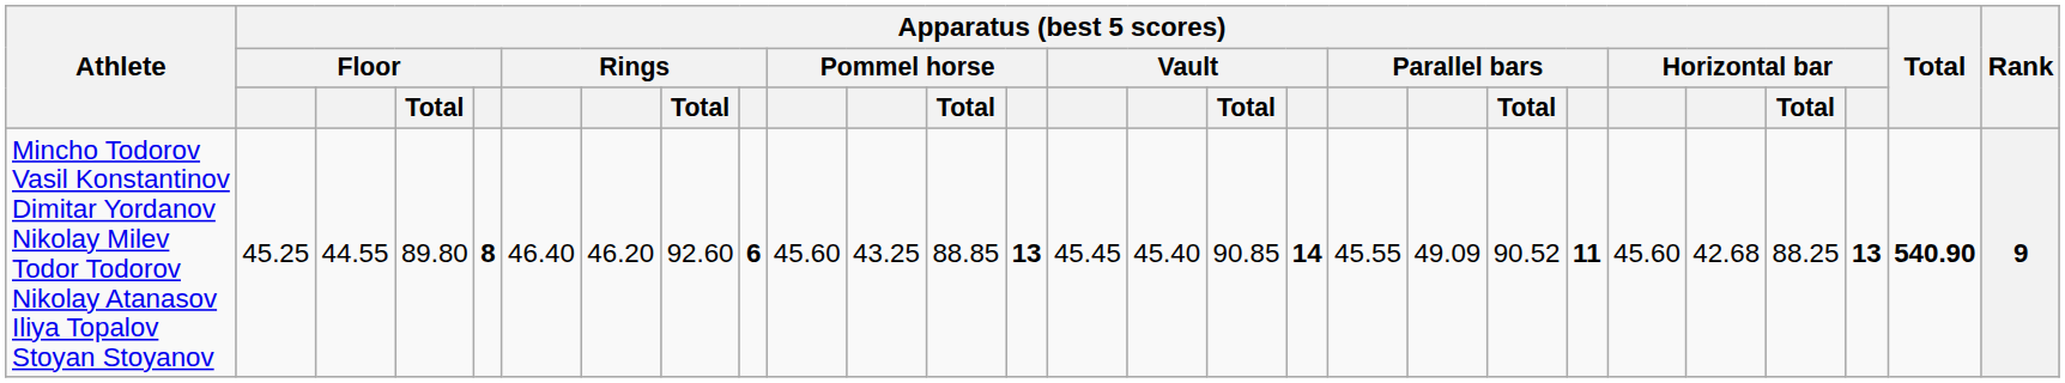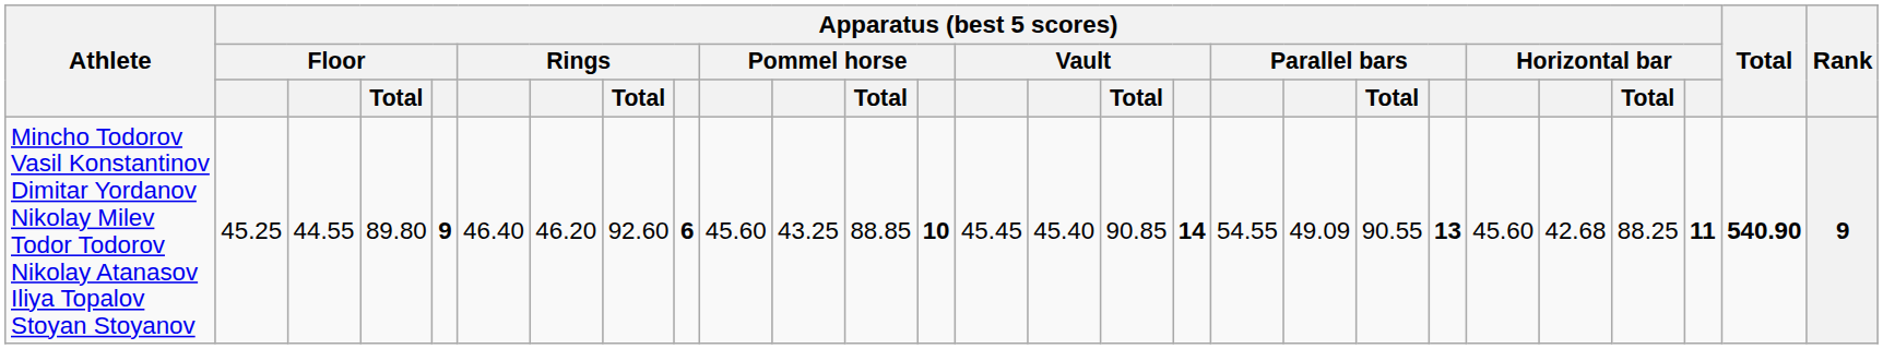row 4 | column 5: 8 -> 9
row 4 | column 13: 13 -> 10
row 4 | column 18: 45.55 -> 54.55
row 4 | Apparatus (best 5 scores) / Parallel bars / Total: 90.52 -> 90.55
row 4 | column 21: 11 -> 13
row 4 | column 25: 13 -> 11
